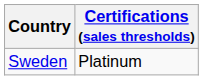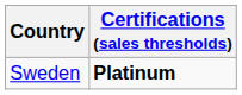Sweden | Certifications (sales thresholds): normal -> bold
